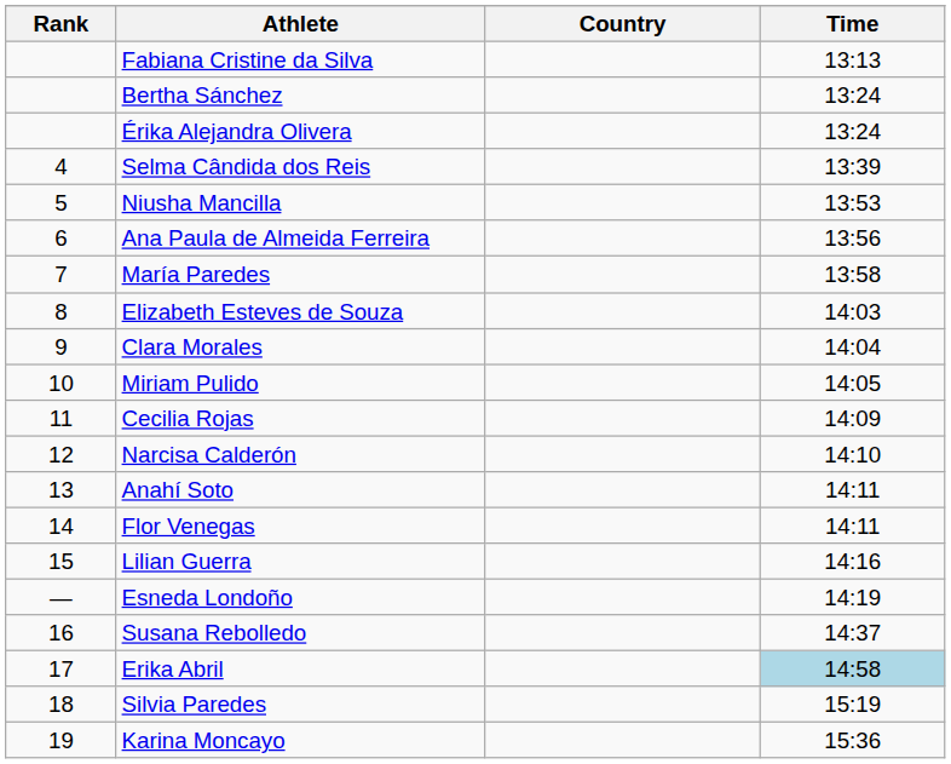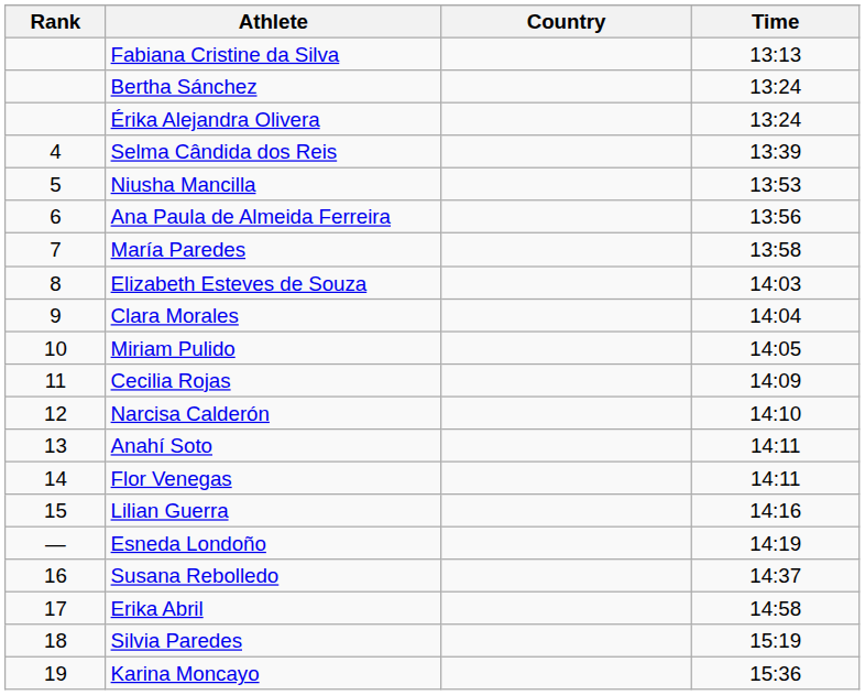Erika Abril | Time: lightblue background -> no background
